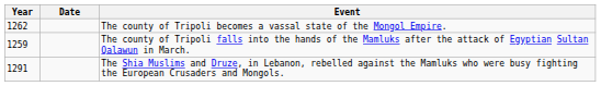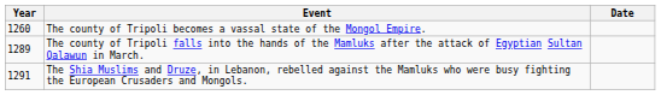columns swapped: Date <-> Event
row 2 | Year: 1262 -> 1260
row 3 | Year: 1259 -> 1289
